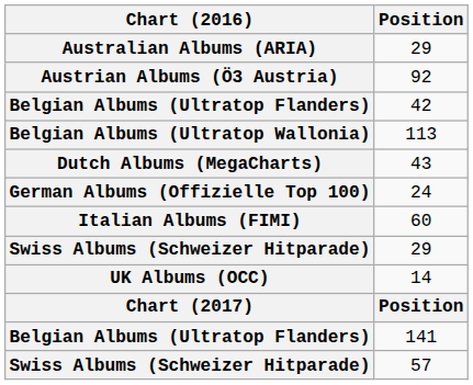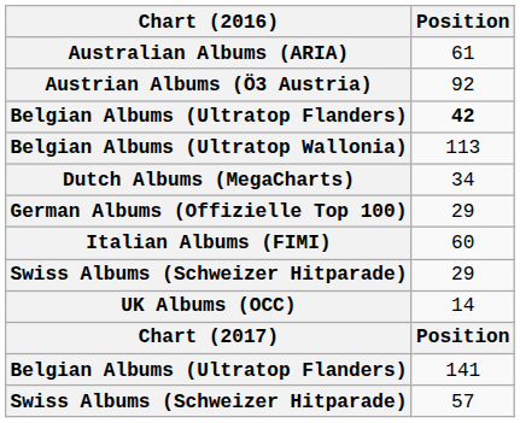row 2 | Position: 29 -> 61
row 4 | Position: normal -> bold
row 6 | Position: 43 -> 34
row 7 | Position: 24 -> 29
